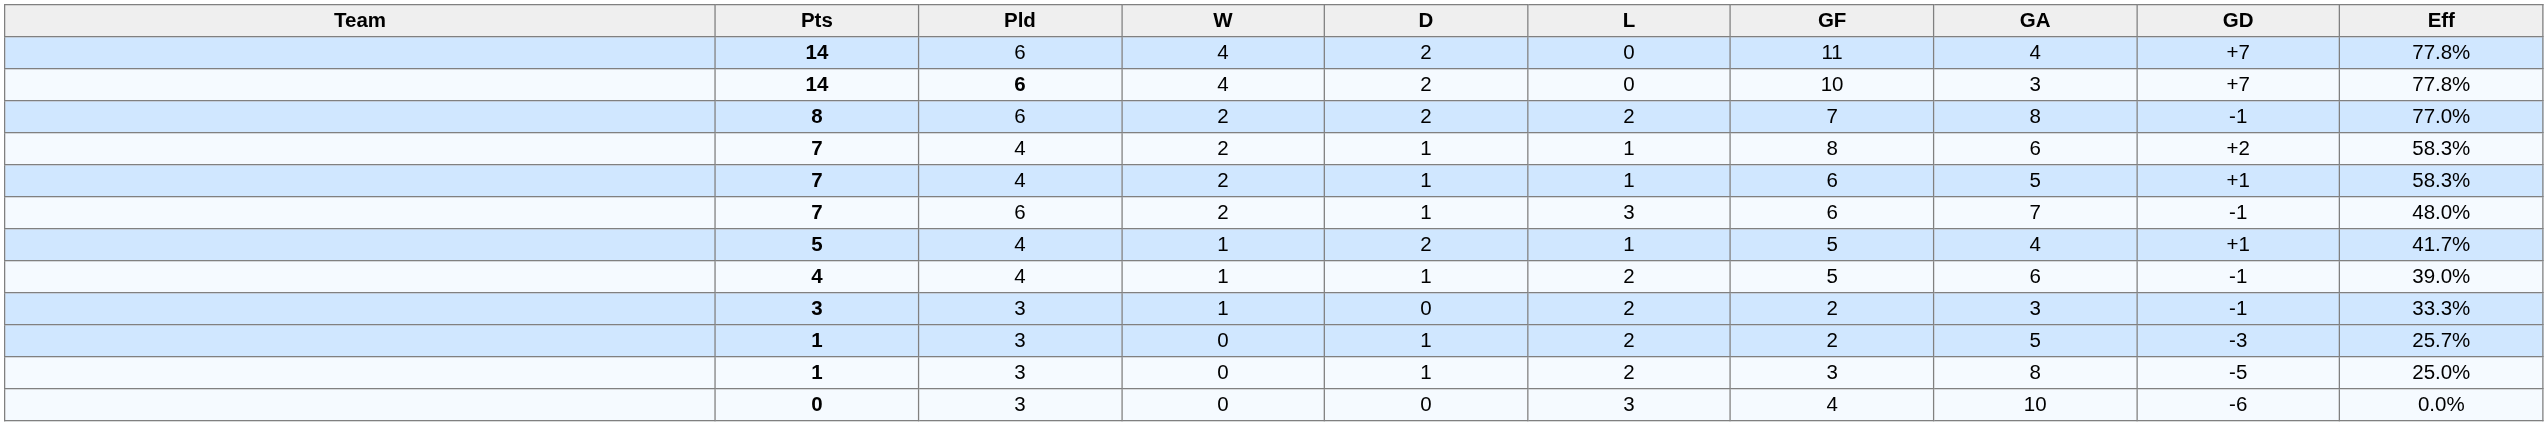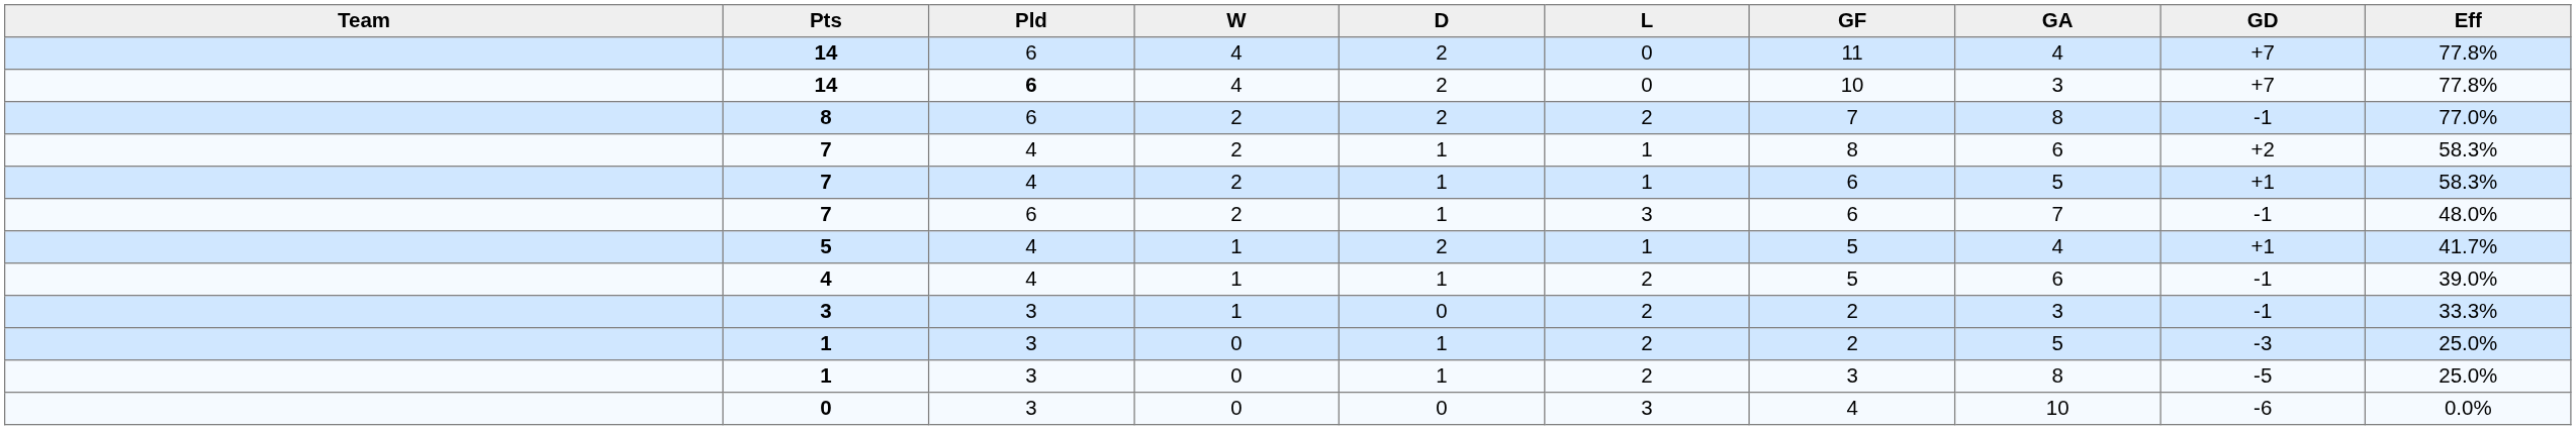row 11 | Eff: 25.7% -> 25.0%
